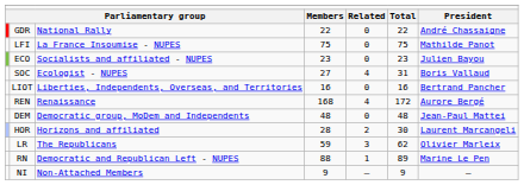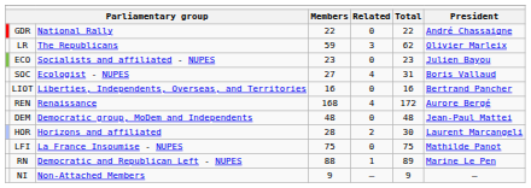rows swapped: LFI <-> LR
